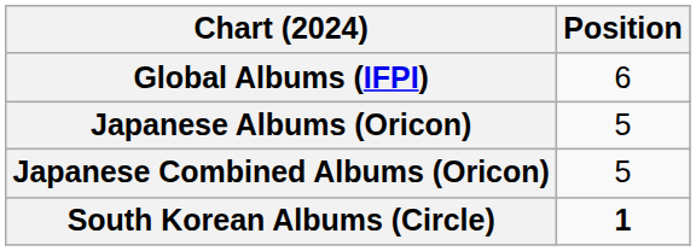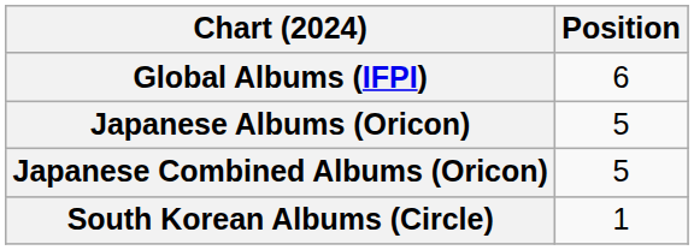South Korean Albums (Circle) | Position: bold -> normal
